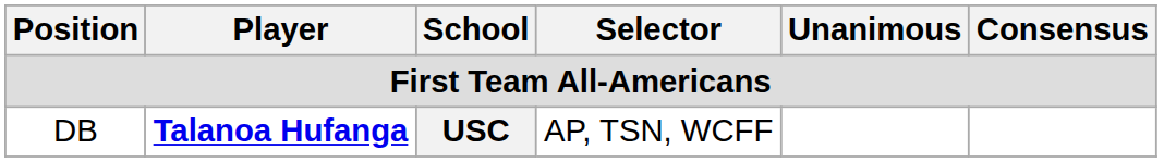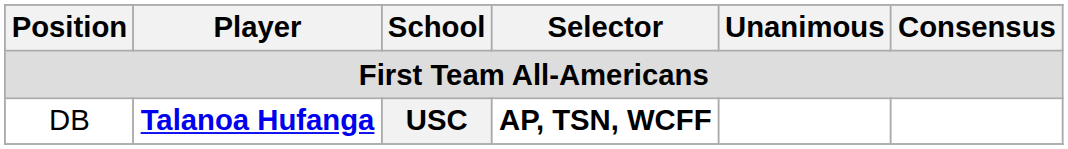DB | Selector: normal -> bold
